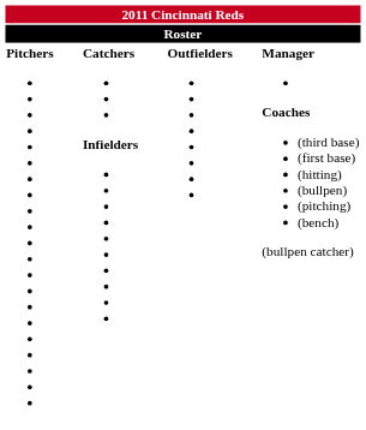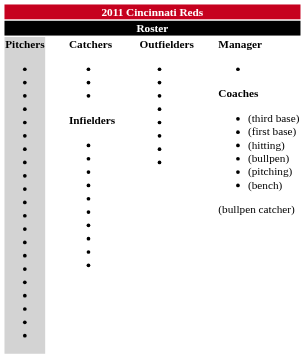Pitchers | column 1: no background -> lightgrey background
